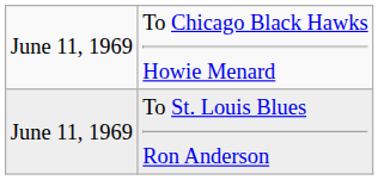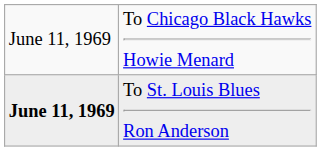row 2 | column 1: normal -> bold
